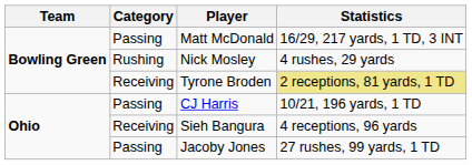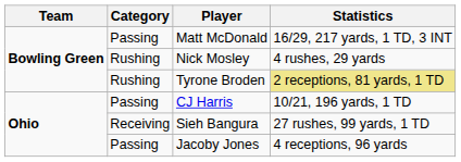Tyrone Broden | Category: Receiving -> Rushing
Sieh Bangura | Statistics: 4 receptions, 96 yards -> 27 rushes, 99 yards, 1 TD
Jacoby Jones | Statistics: 27 rushes, 99 yards, 1 TD -> 4 receptions, 96 yards
